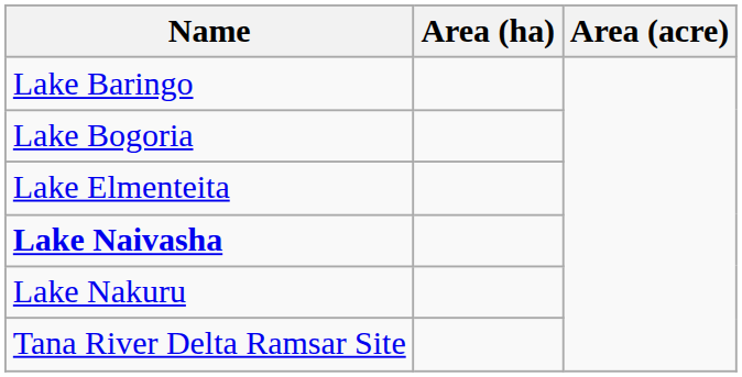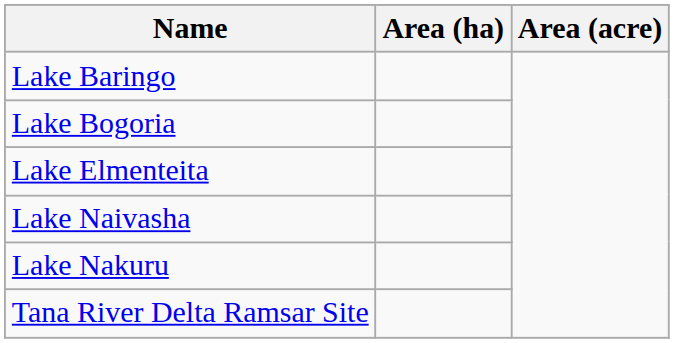Lake Naivasha | Name: bold -> normal
